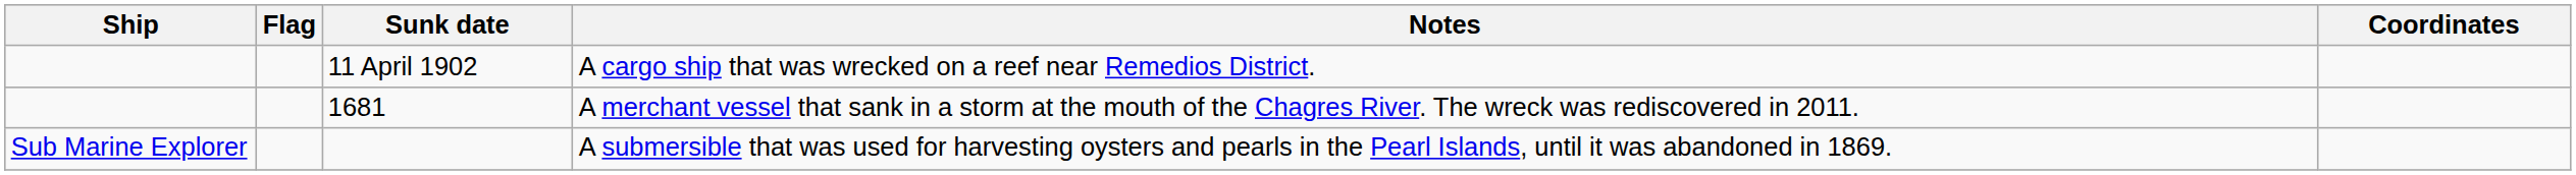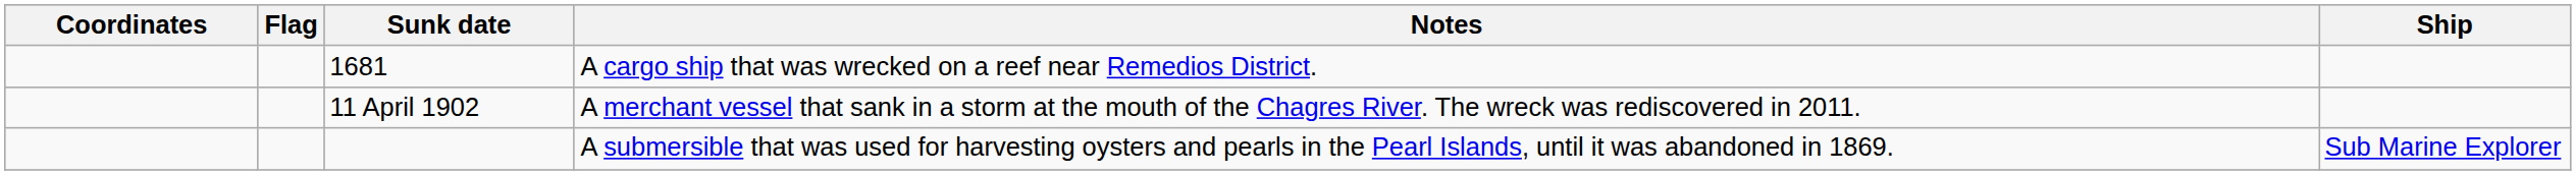columns swapped: Ship <-> Coordinates
row 2 | Sunk date: 11 April 1902 -> 1681
row 3 | Sunk date: 1681 -> 11 April 1902
